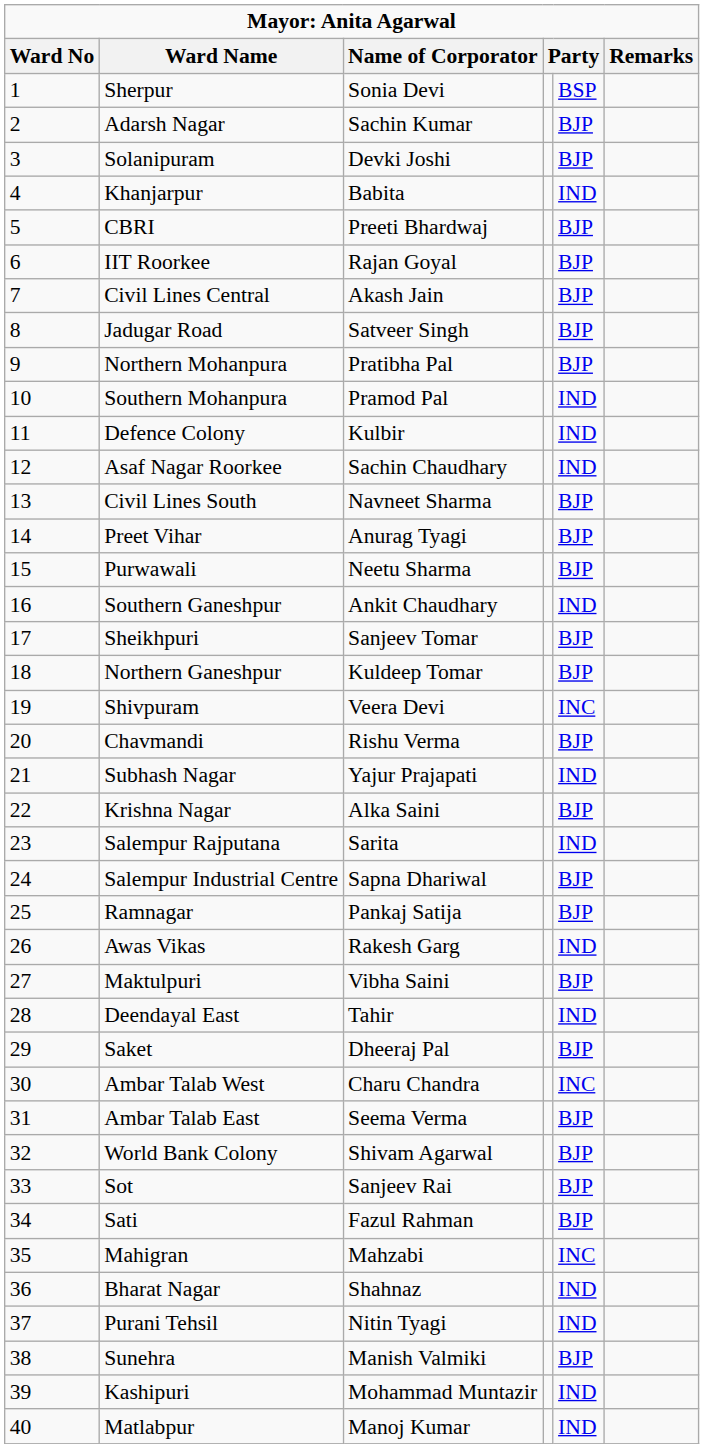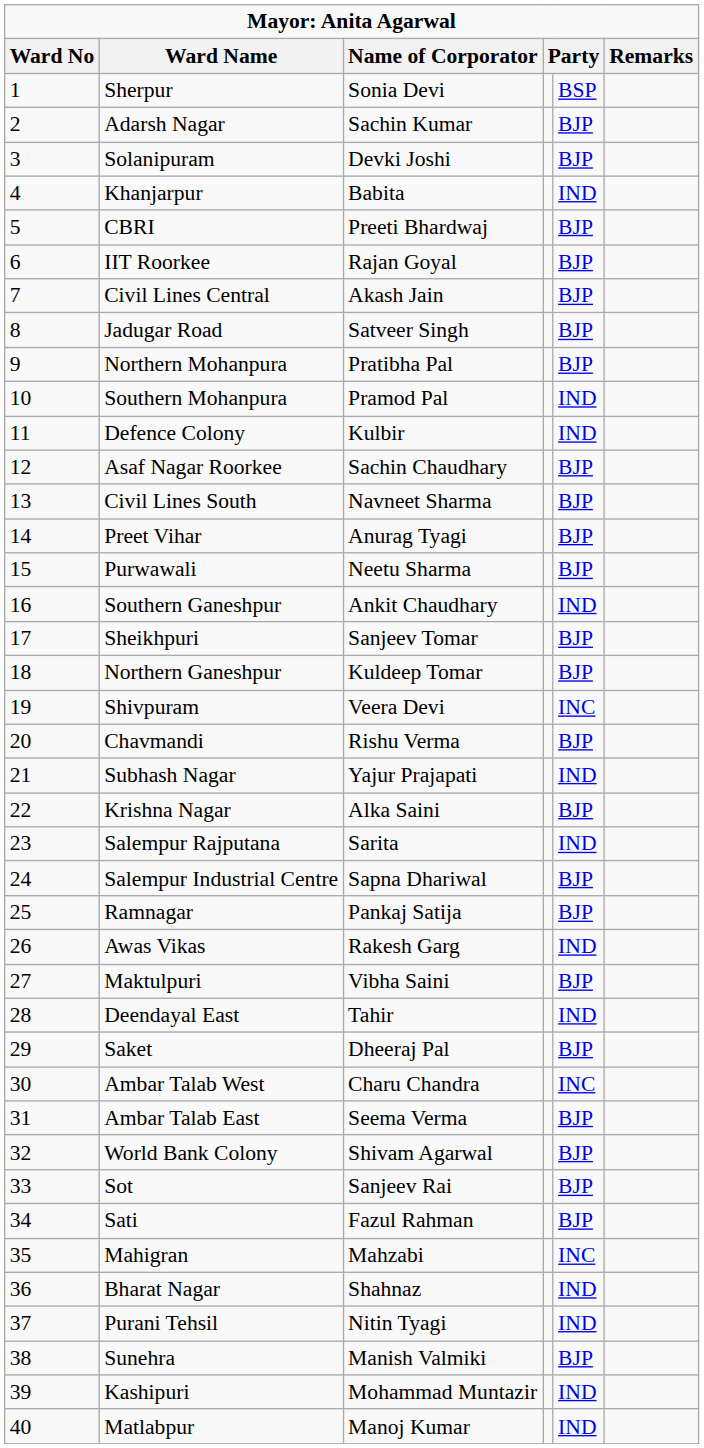Asaf Nagar Roorkee | column 5: IND -> BJP
